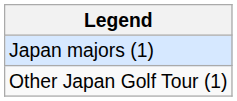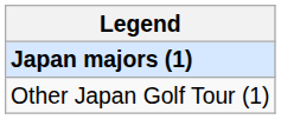row 2 | column 1: normal -> bold
